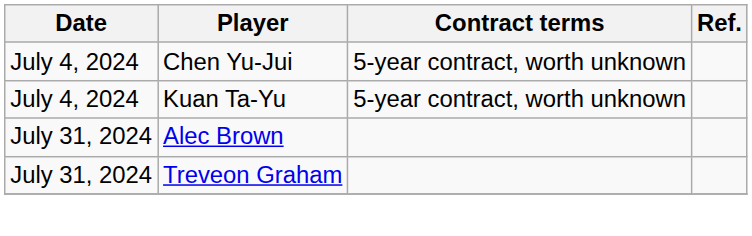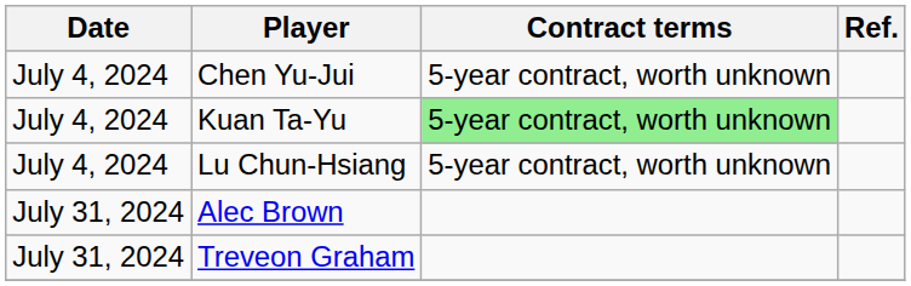Kuan Ta-Yu | Contract terms: no background -> lightgreen background
+ row: July 4, 2024 | Lu Chun-Hsiang | 5-year contract, worth unknown
